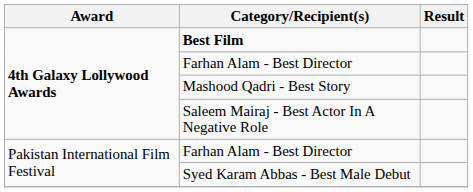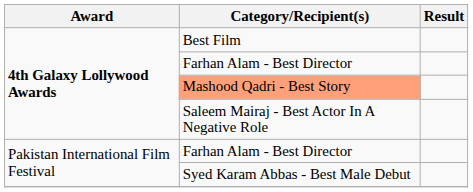Best Film | Category/Recipient(s): bold -> normal
Mashood Qadri - Best Story | Category/Recipient(s): no background -> lightsalmon background
